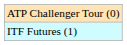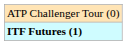row 2 | column 1: normal -> bold
